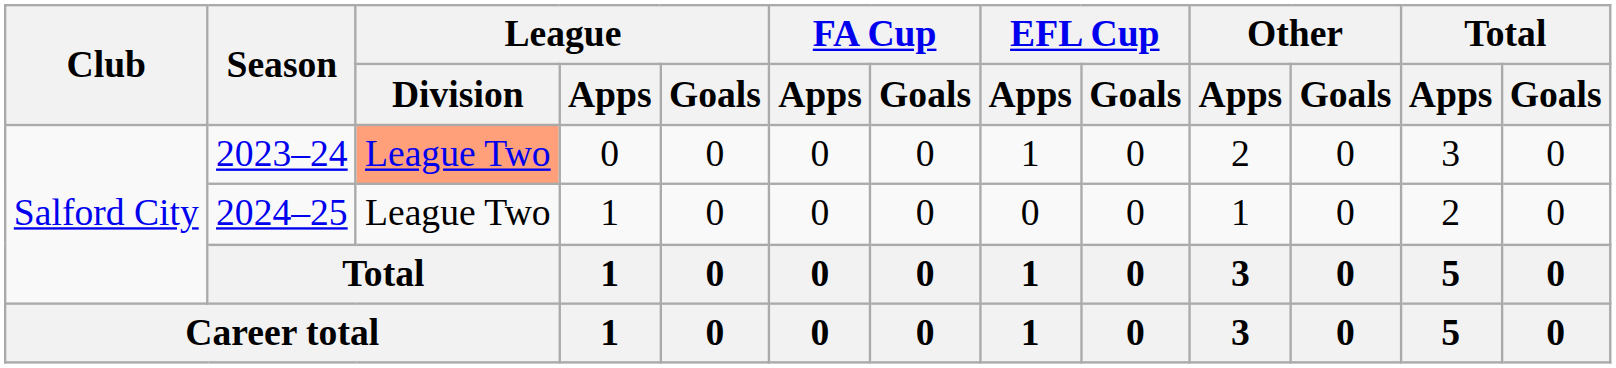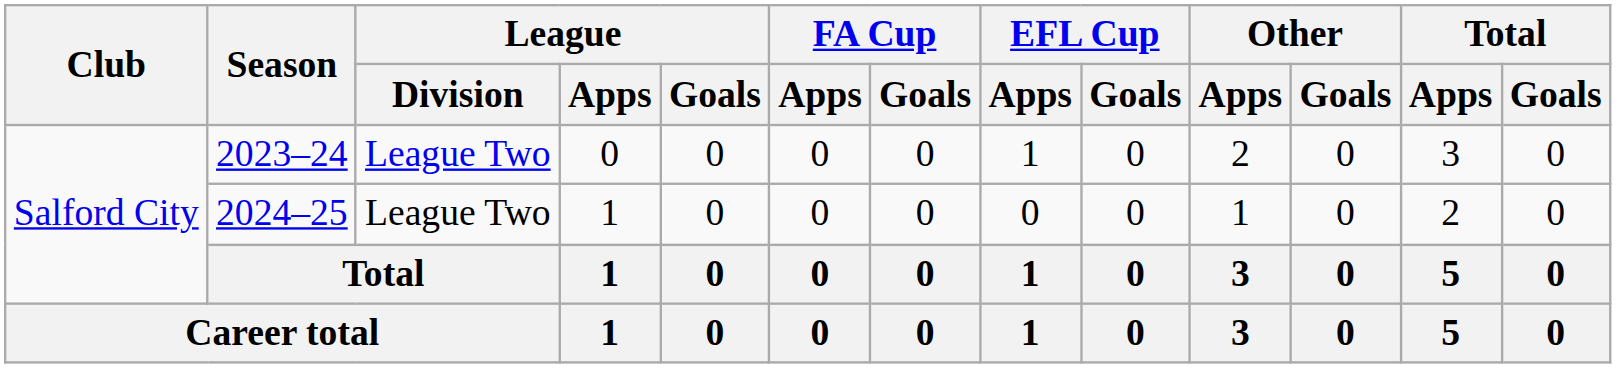2023–24 | League / Division: lightsalmon background -> no background
